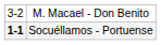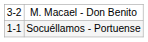Socuéllamos - Portuense | column 1: bold -> normal
